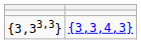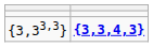{3,33,3} | column 2: normal -> bold
